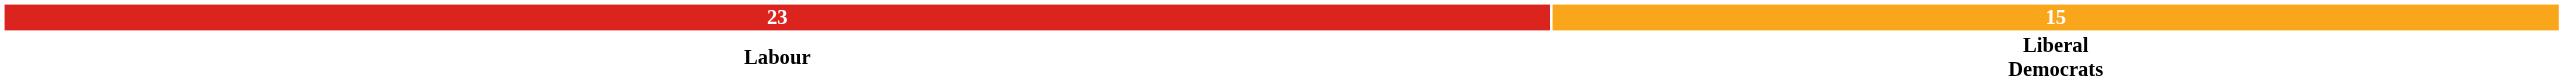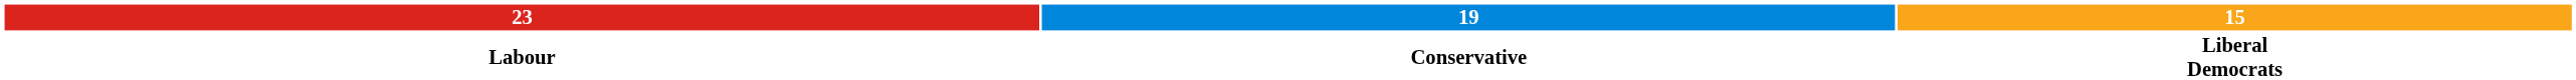+ column: 19 | Conservative
